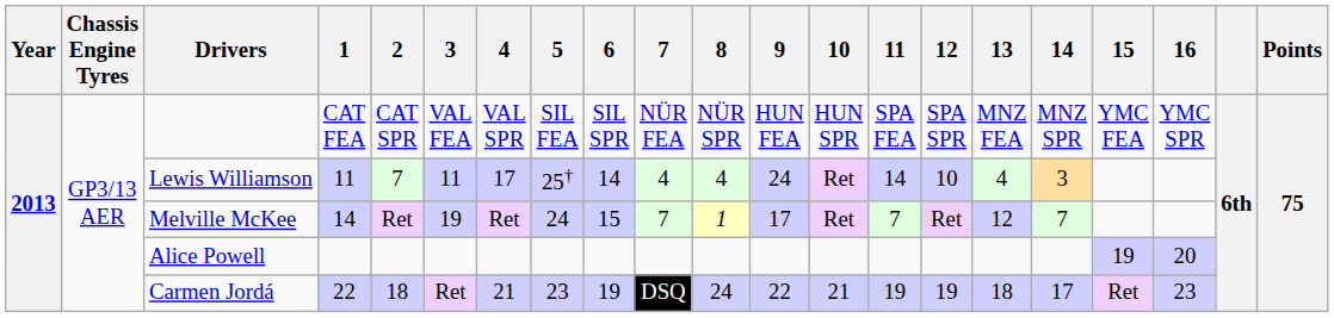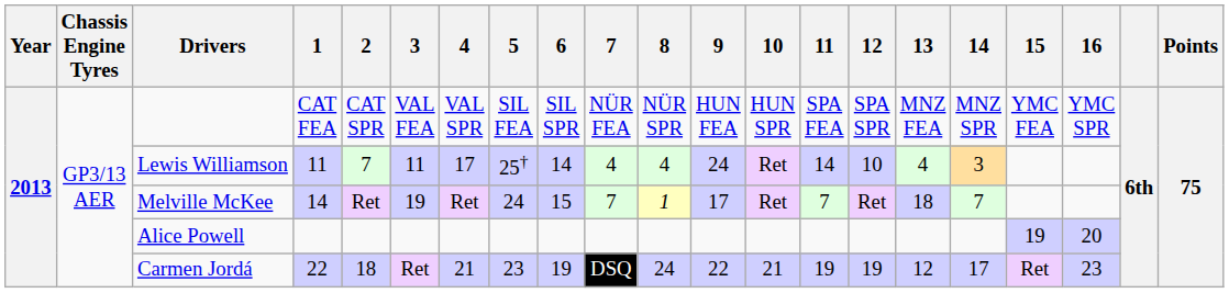Melville McKee | 13: 12 -> 18
Carmen Jordá | 13: 18 -> 12
